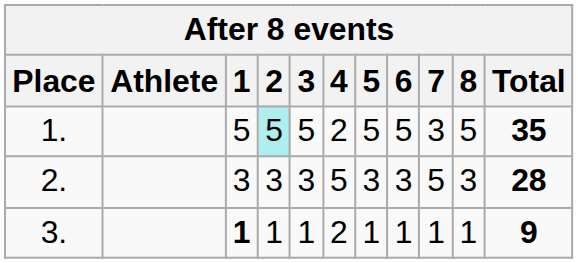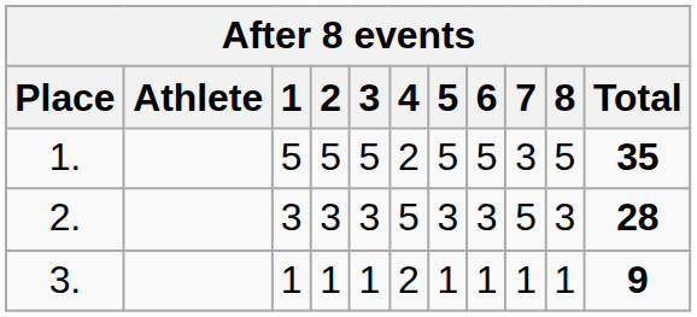1. | 2: paleturquoise background -> no background
3. | 1: bold -> normal
